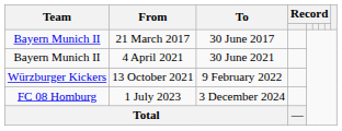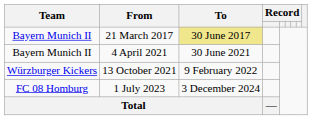21 March 2017 | To: no background -> khaki background
